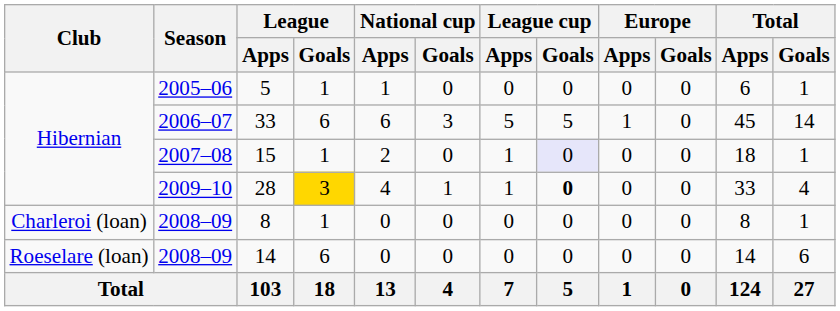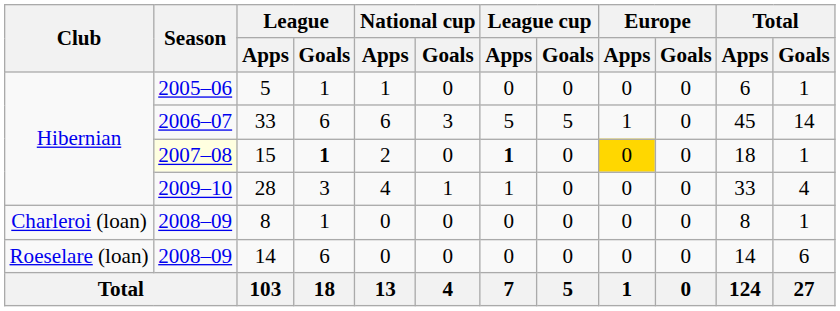15 | Season: no background -> lightyellow background
15 | League / Goals: normal -> bold
15 | League cup / Apps: normal -> bold
15 | League cup / Goals: lavender background -> no background
15 | Europe / Apps: no background -> gold background
28 | League / Goals: gold background -> no background
28 | League cup / Goals: bold -> normal
